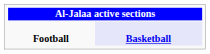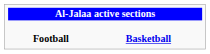Football | column 2: lavender background -> no background
